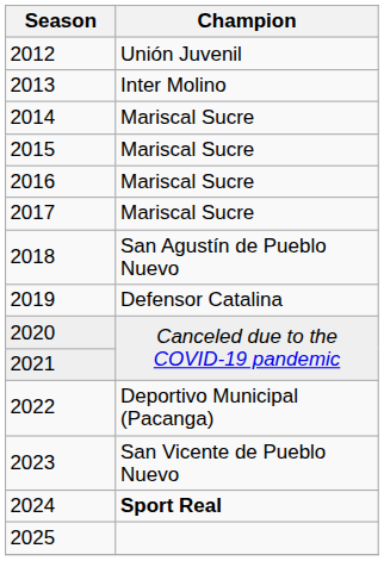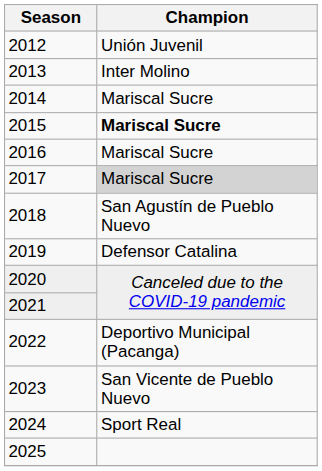2015 | Champion: normal -> bold
2017 | Champion: no background -> lightgrey background
2024 | Champion: bold -> normal
